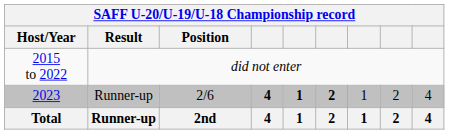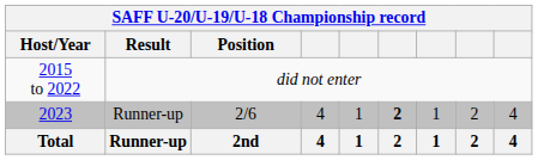2023 | column 4: bold -> normal
2023 | column 5: bold -> normal
